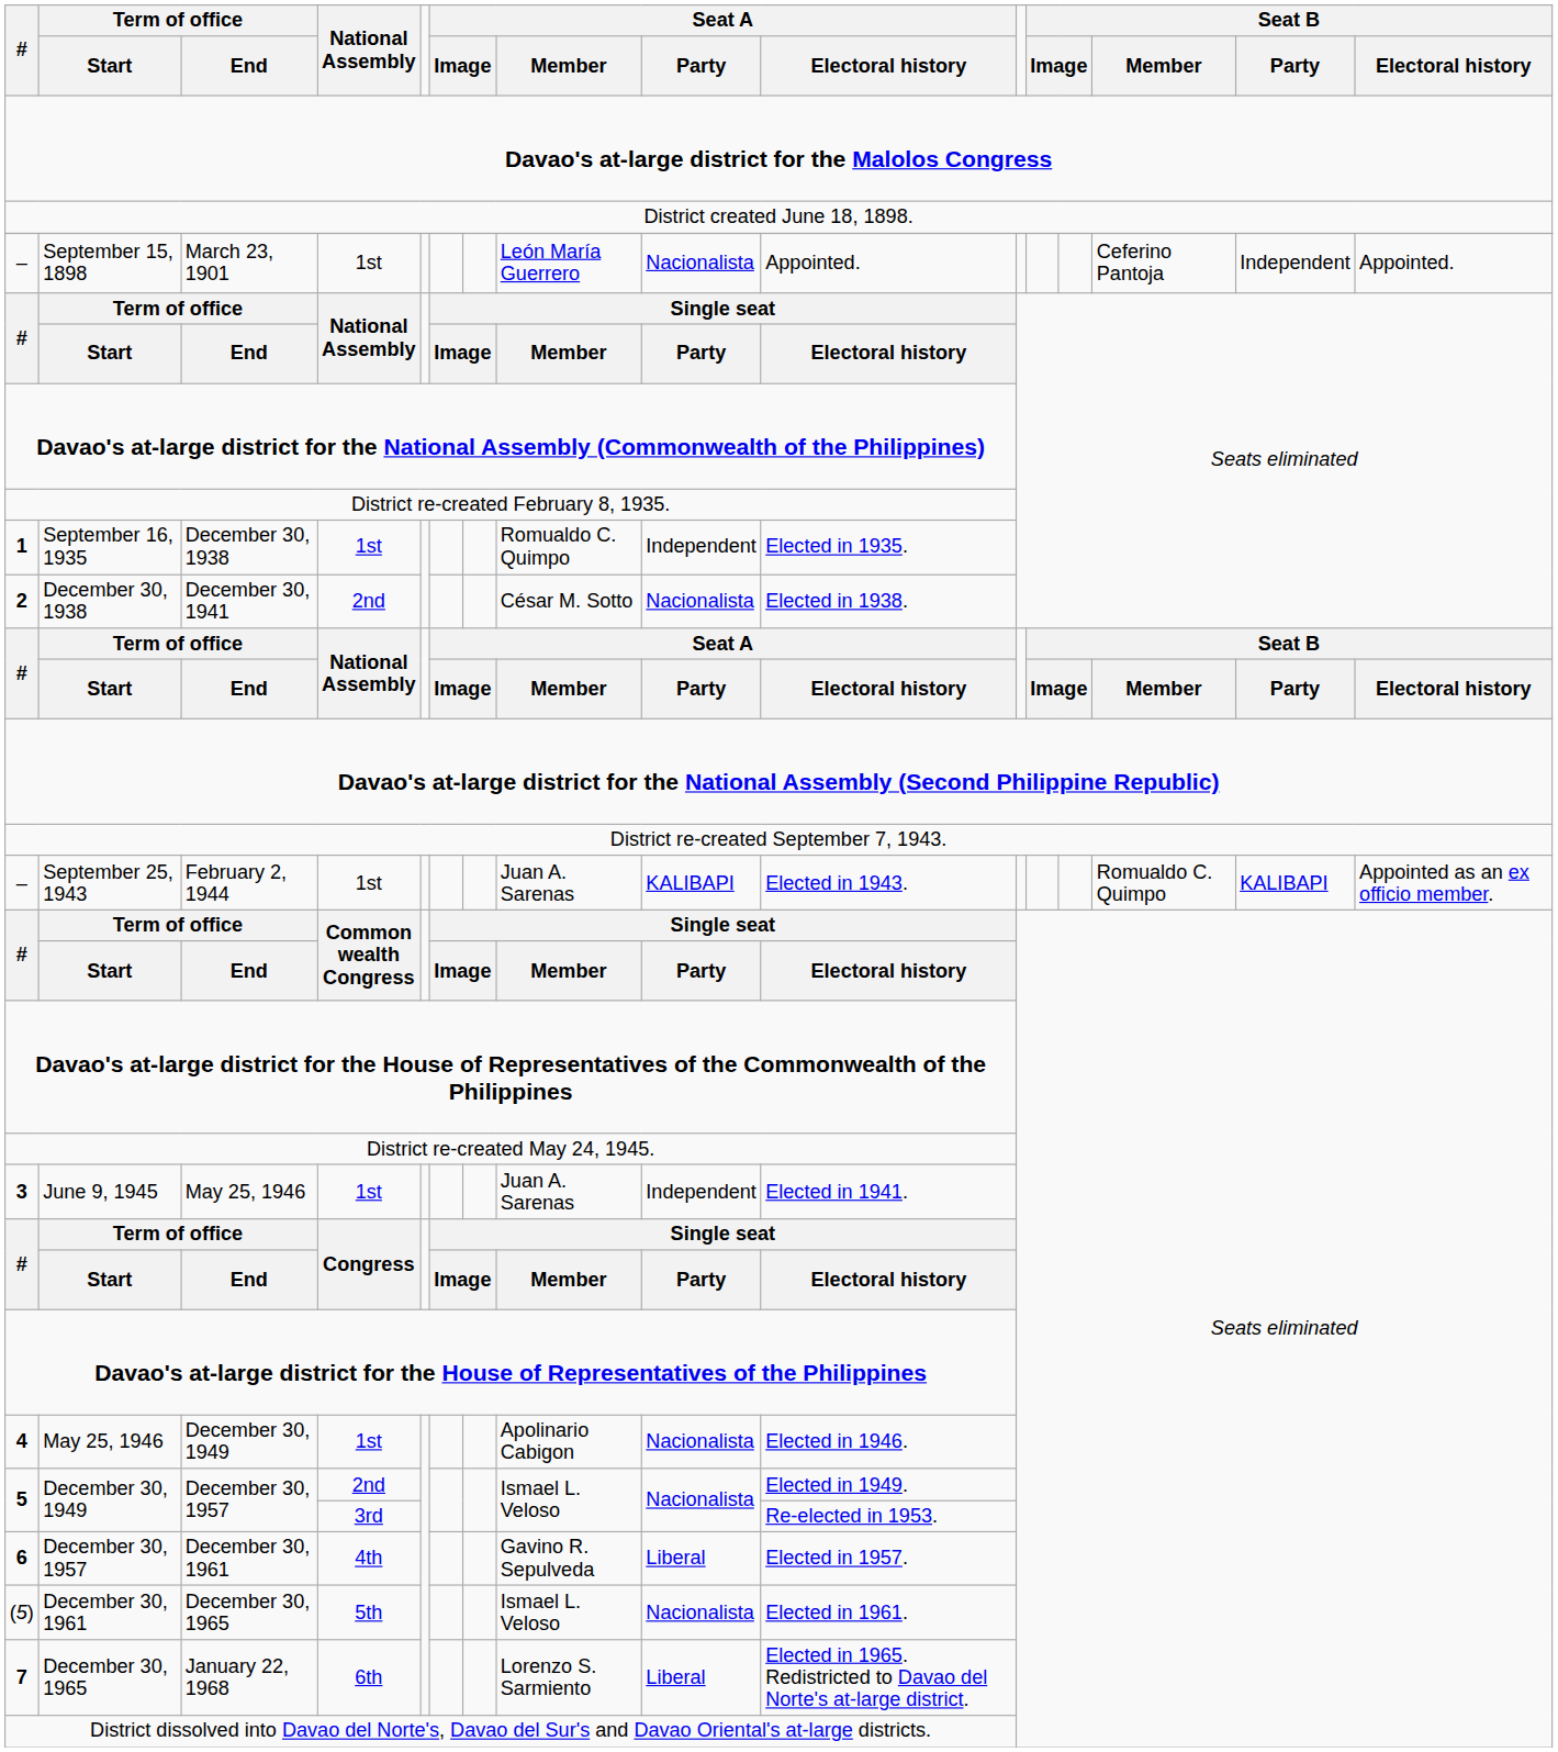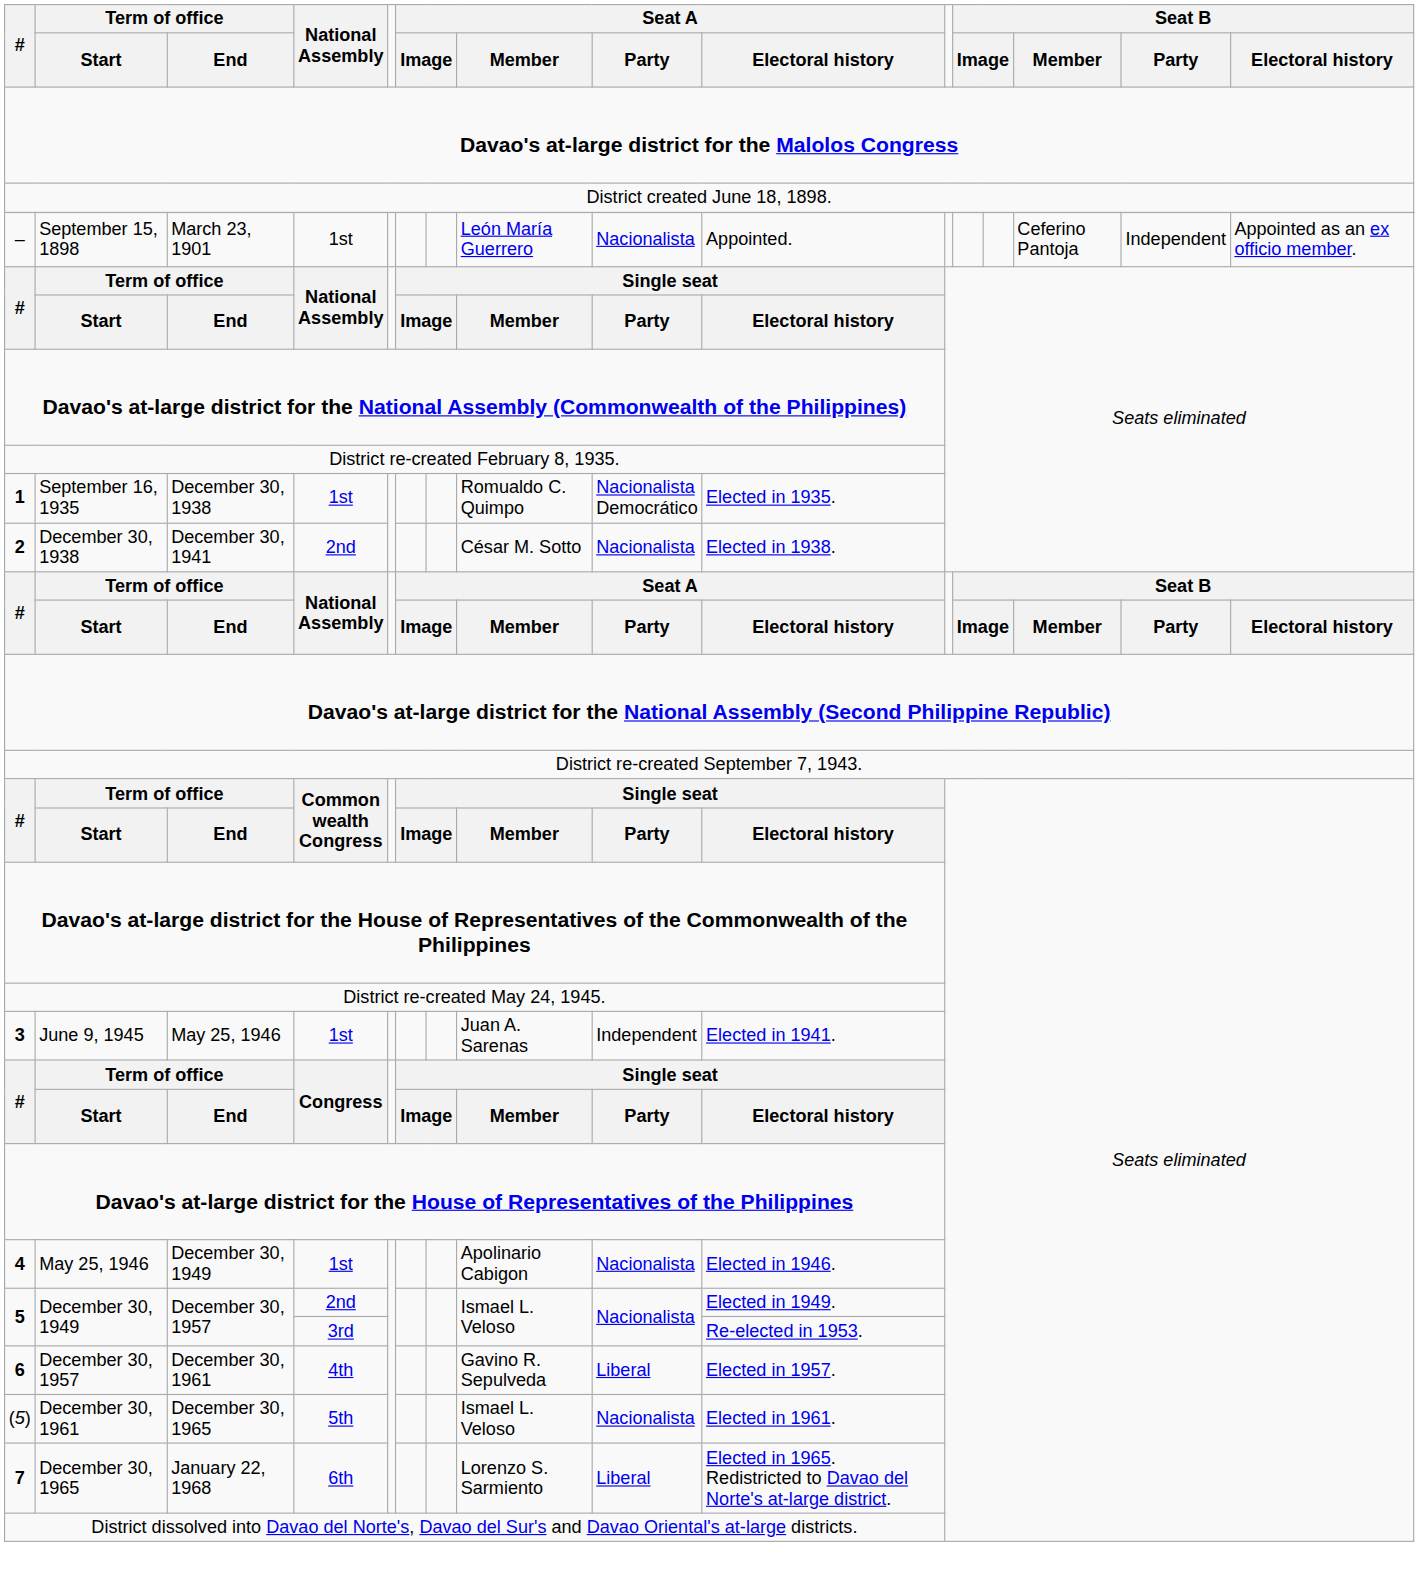September 15, 1898 | Seat B / Electoral history: Appointed. -> Appointed as an ex officio member.
September 16, 1935 | Seat A / Party: Independent -> Nacionalista Democrático
- row: – | September 25, 1943 | February 2, 1944 | 1st | Juan A. Sarenas | KALIBAPI | Elected in 1943. | Romualdo C. Quimpo | KALIBAPI | Appointed as an ex officio member.
